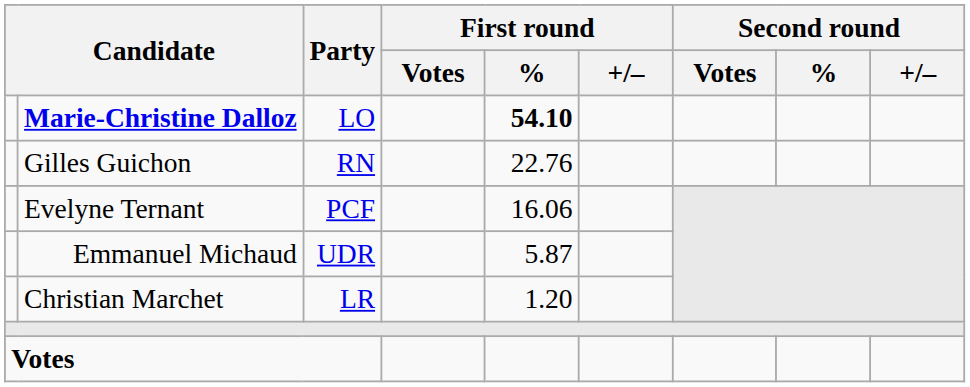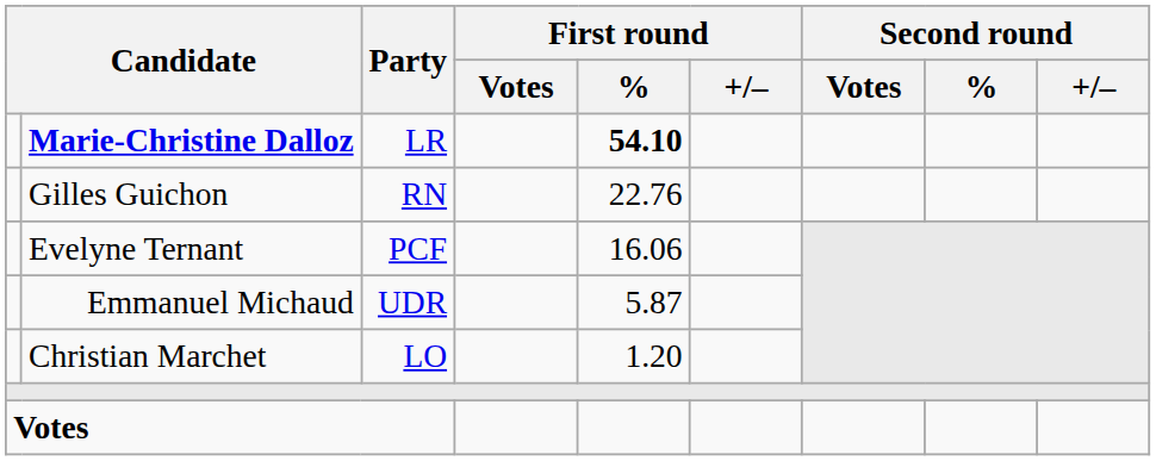Marie-Christine Dalloz | Party: LO -> LR
Christian Marchet | Party: LR -> LO
